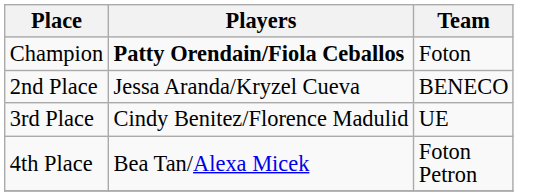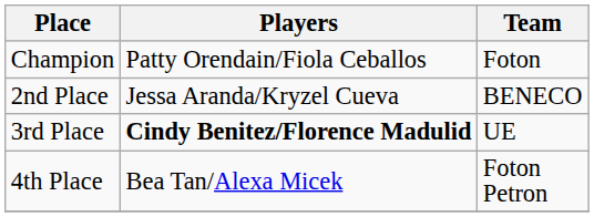Champion | Players: bold -> normal
3rd Place | Players: normal -> bold
